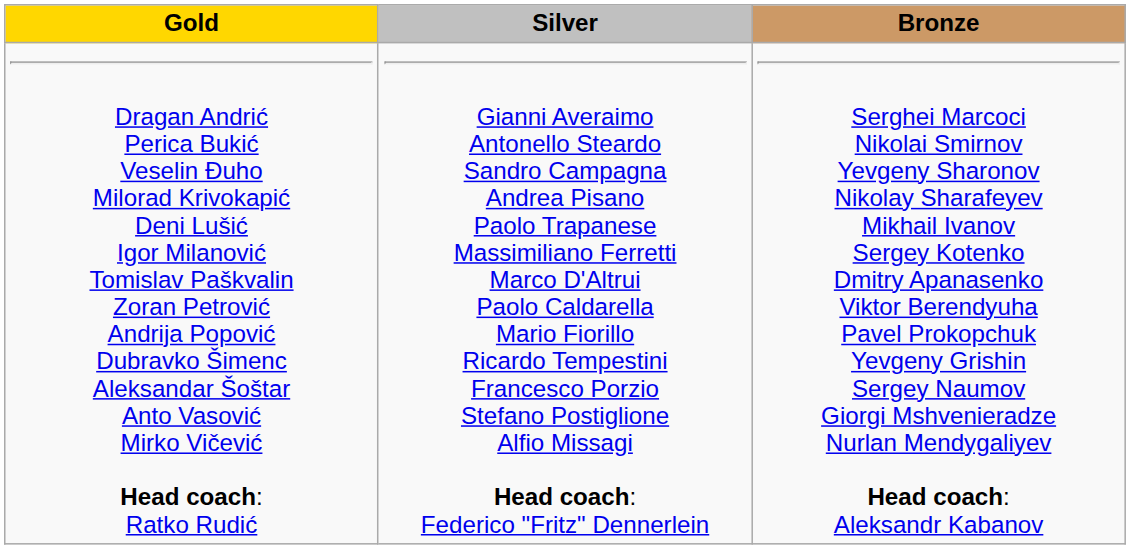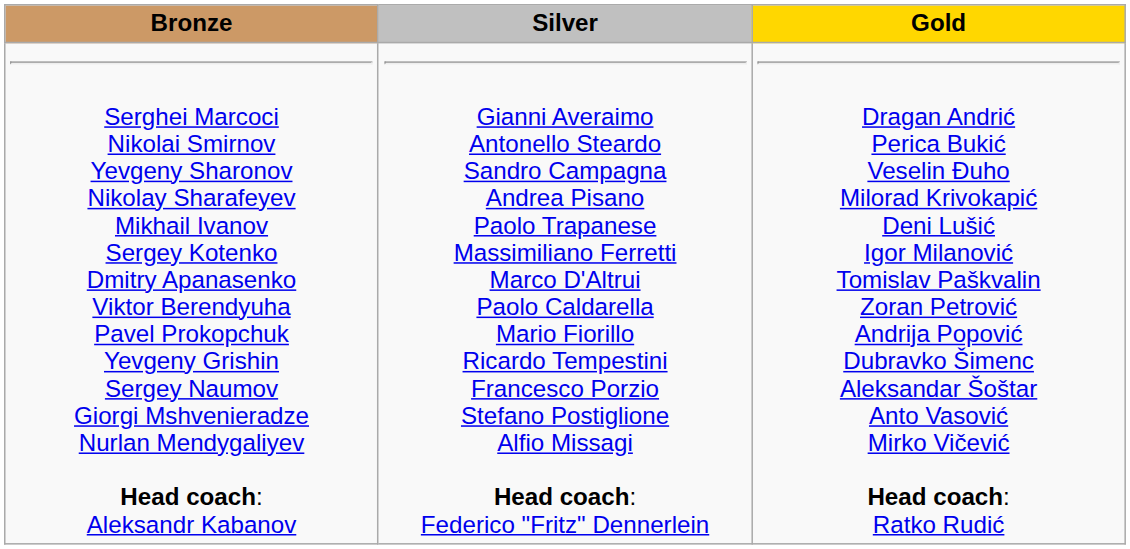columns swapped: Gold <-> Bronze
